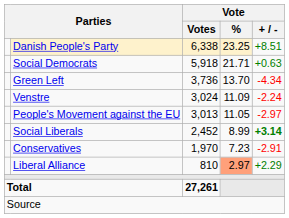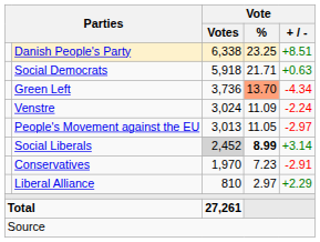Green Left | Vote / %: no background -> lightsalmon background
Social Liberals | Vote / Votes: no background -> lightgrey background
Social Liberals | Vote / %: normal -> bold
Social Liberals | Vote / + / -: bold -> normal
Liberal Alliance | Vote / %: lightsalmon background -> no background
